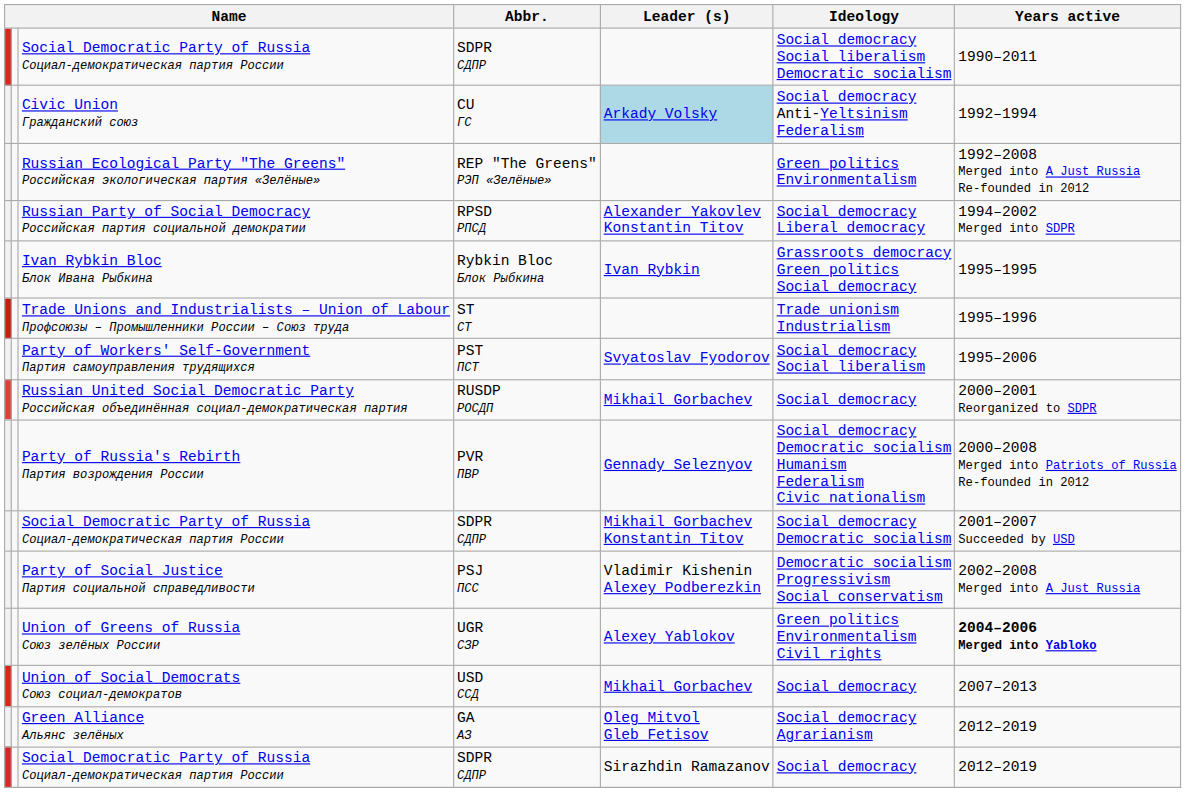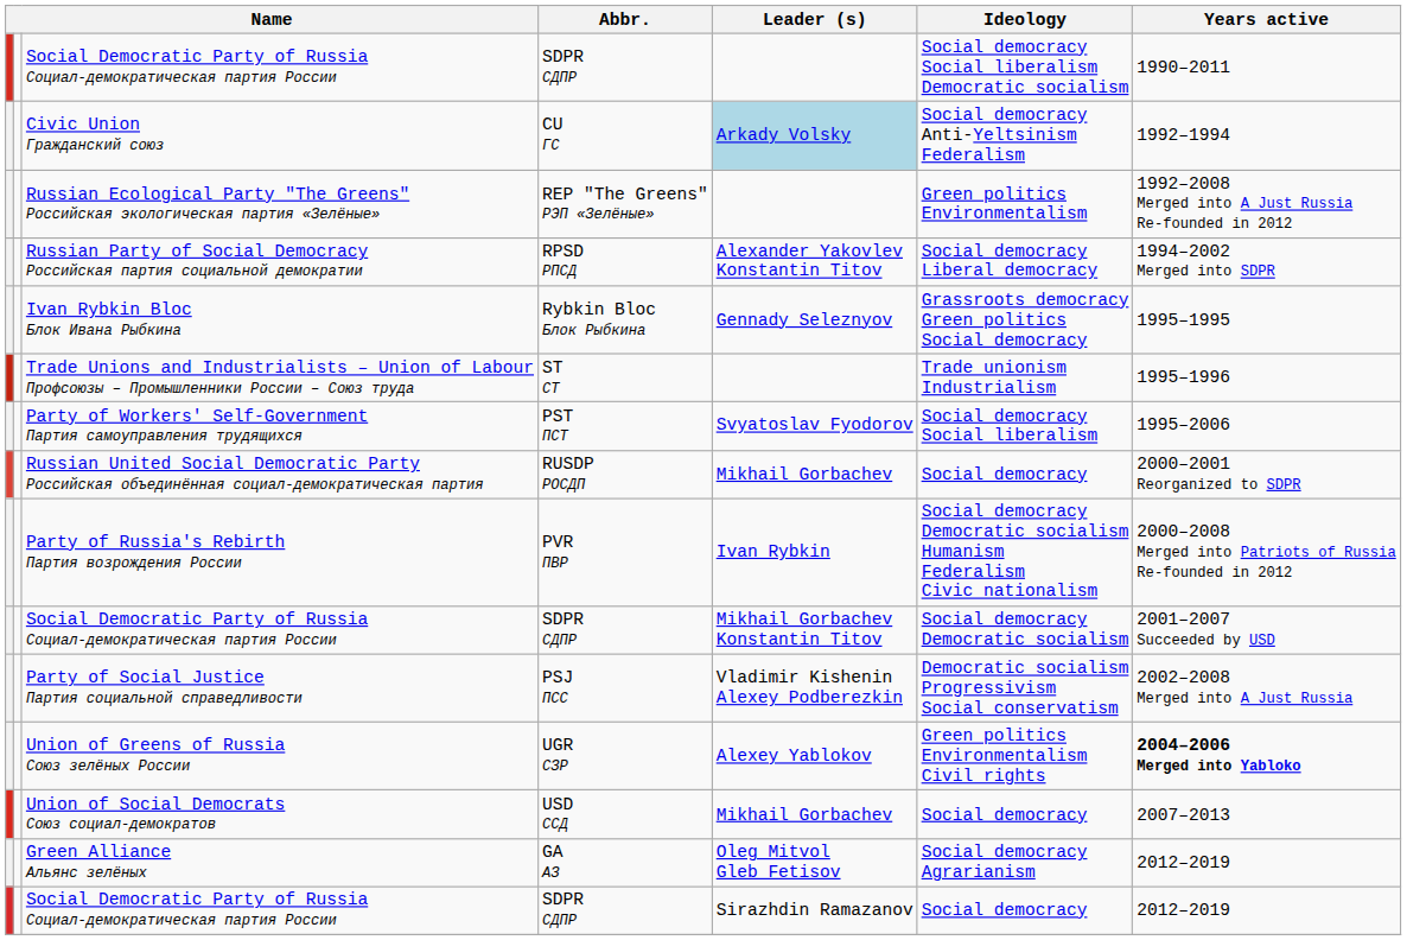Ivan Rybkin Bloc Блок Ивана Рыбкина | Leader (s): Ivan Rybkin -> Gennady Seleznyov
Party of Russia's Rebirth Партия возрождения России | Leader (s): Gennady Seleznyov -> Ivan Rybkin
